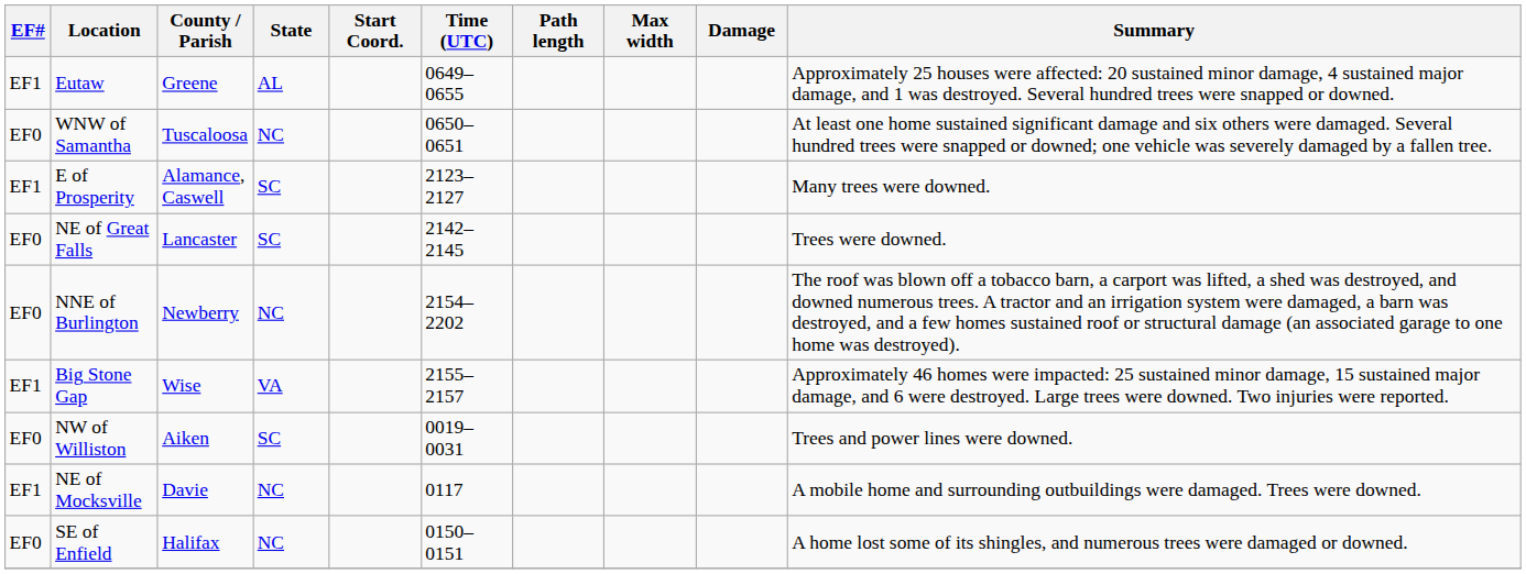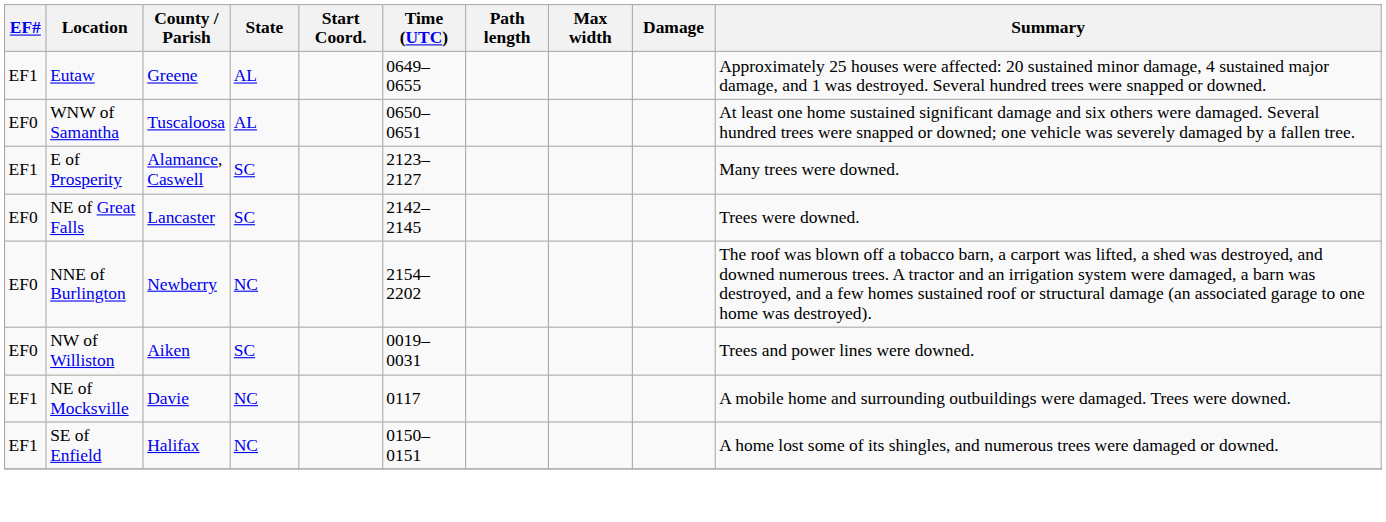WNW of Samantha | State: NC -> AL
- row: EF1 | Big Stone Gap | Wise | VA | 2155–2157 | Approximately 46 homes were impacted: 25 sustained minor damage, 15 sustained major damage, and 6 were destroyed. Large trees were downed. Two injuries were reported.
SE of Enfield | EF#: EF0 -> EF1
